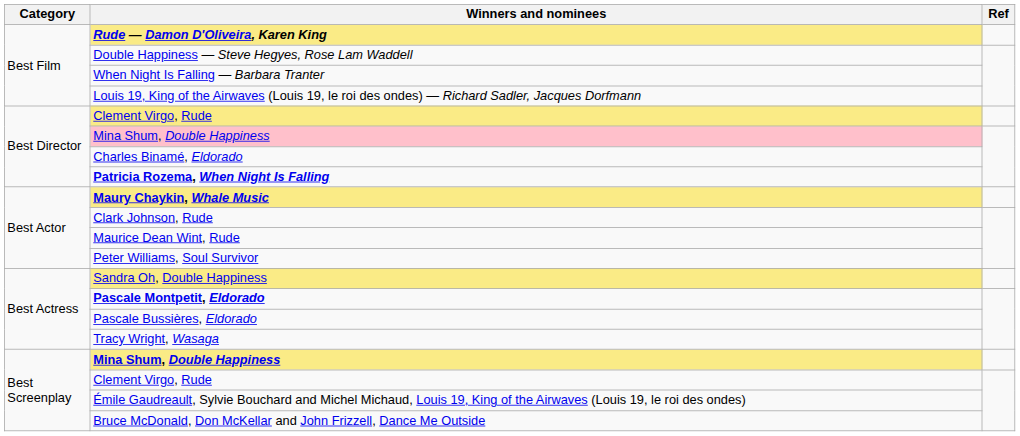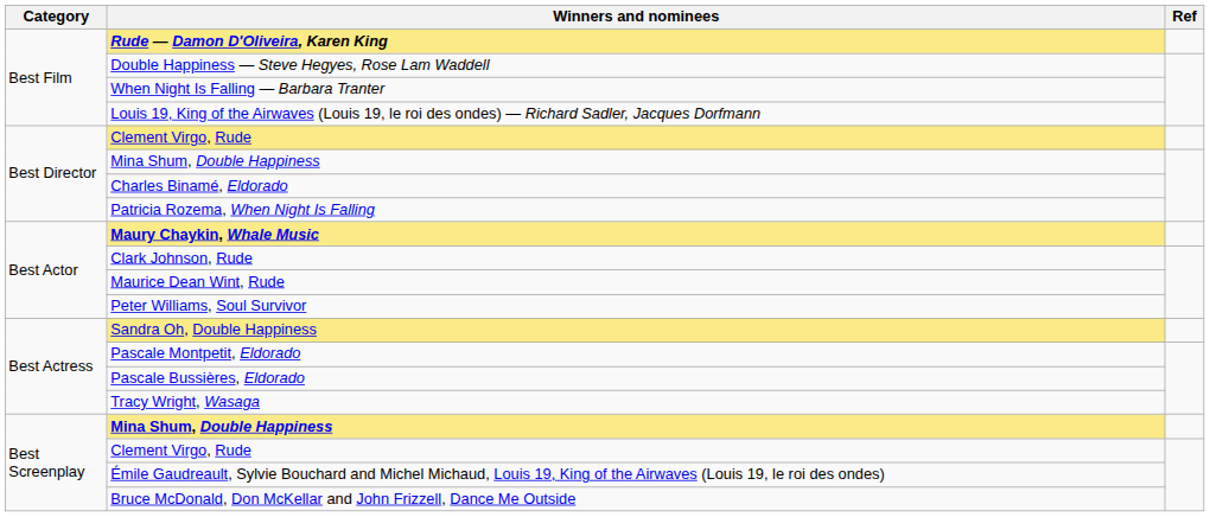Best Director / Mina Shum, Double Happiness | Winners and nominees: pink background -> no background
Patricia Rozema, When Night Is Falling | Winners and nominees: bold -> normal
Pascale Montpetit, Eldorado | Winners and nominees: bold -> normal
